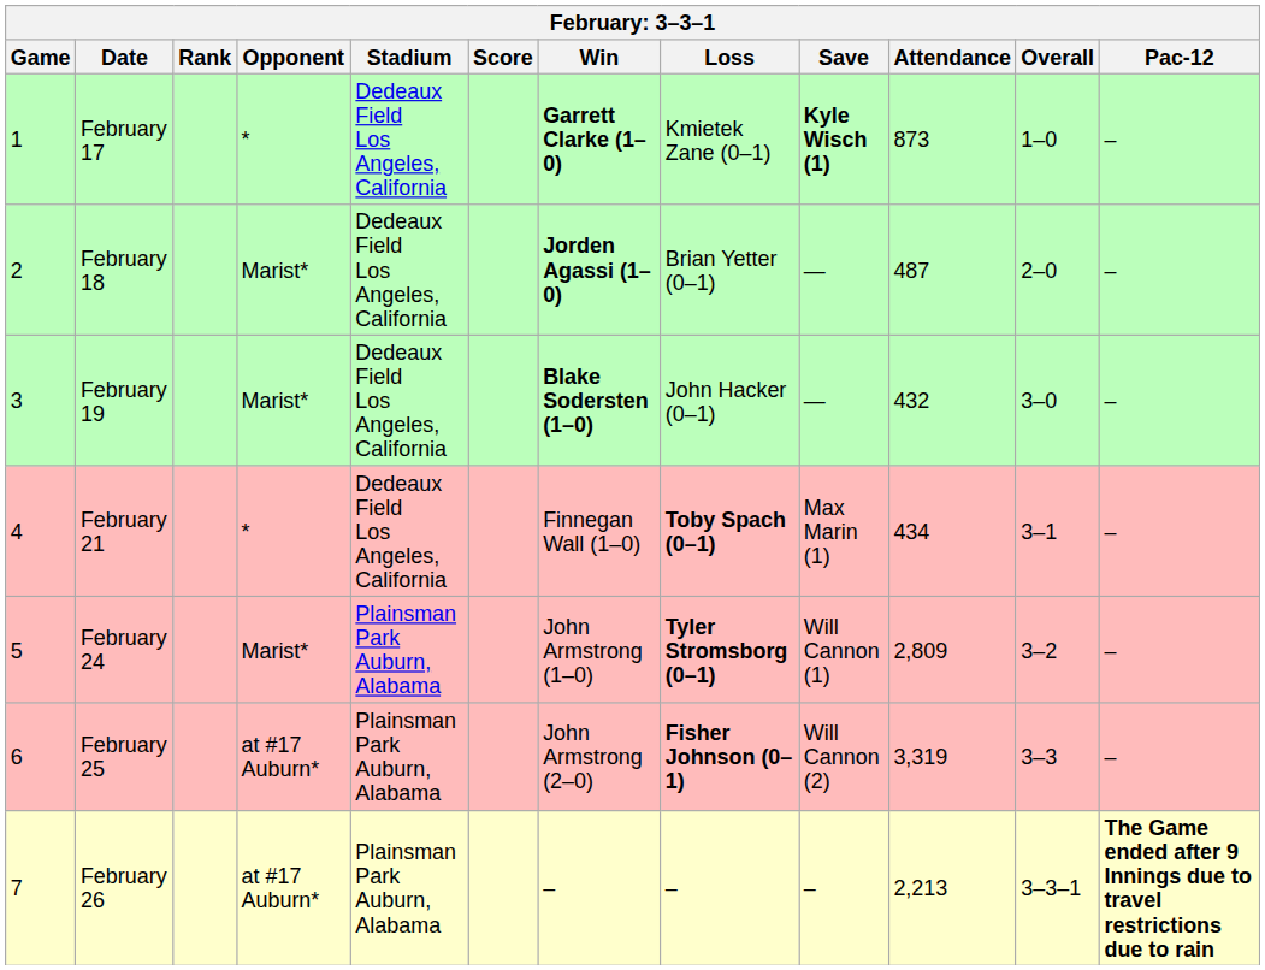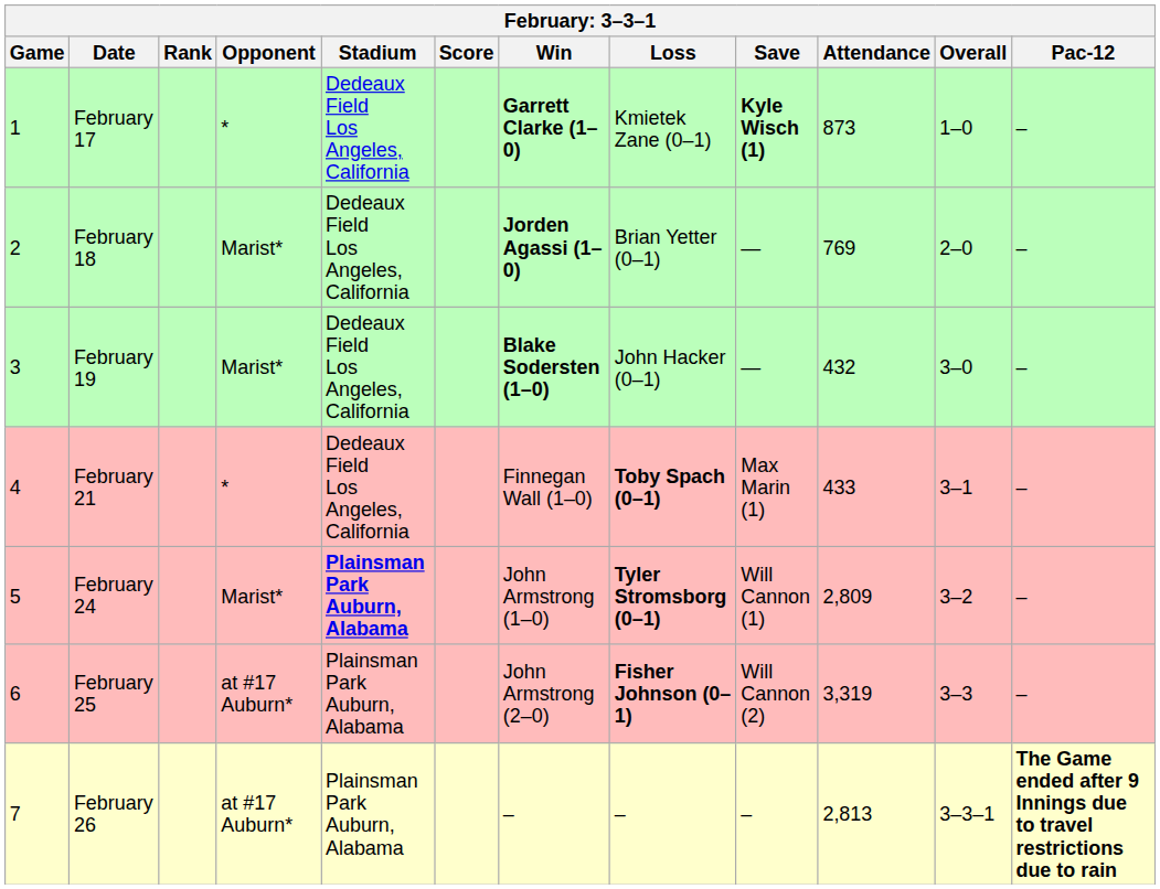February 18 | Attendance: 487 -> 769
February 21 | Attendance: 434 -> 433
February 24 | Stadium: normal -> bold
February 26 | Attendance: 2,213 -> 2,813
